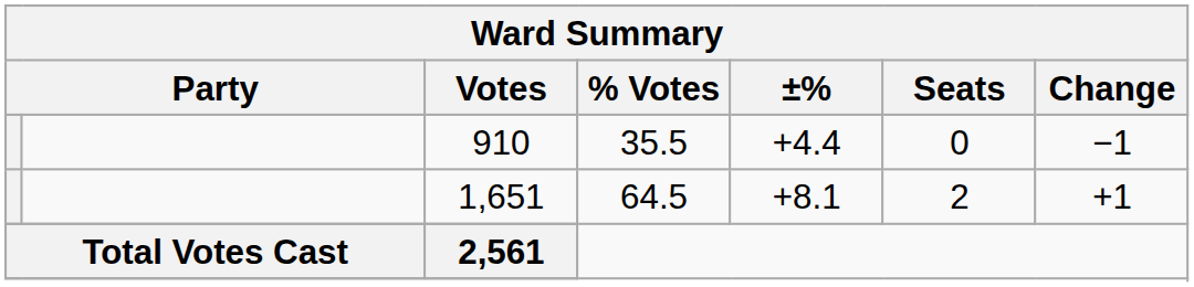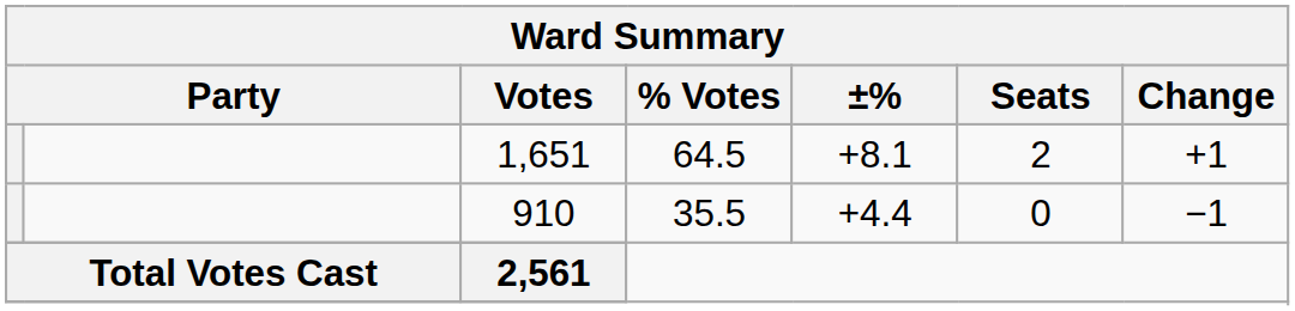rows swapped: 1,651 <-> 910
